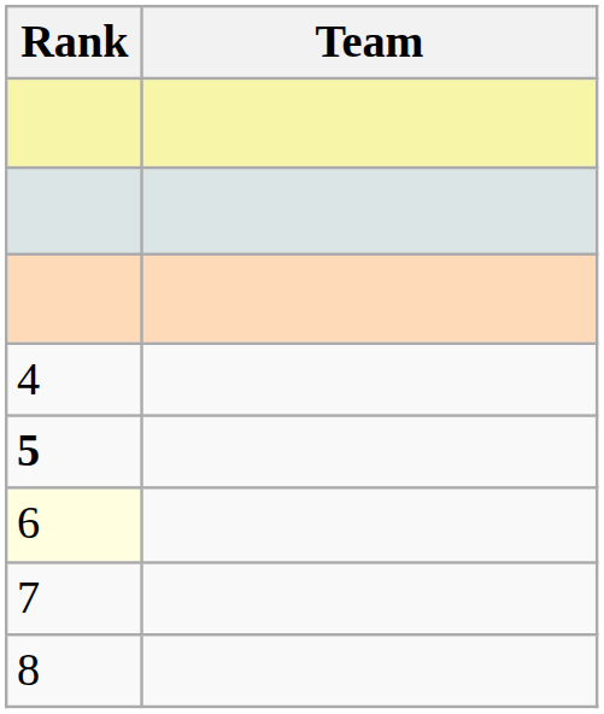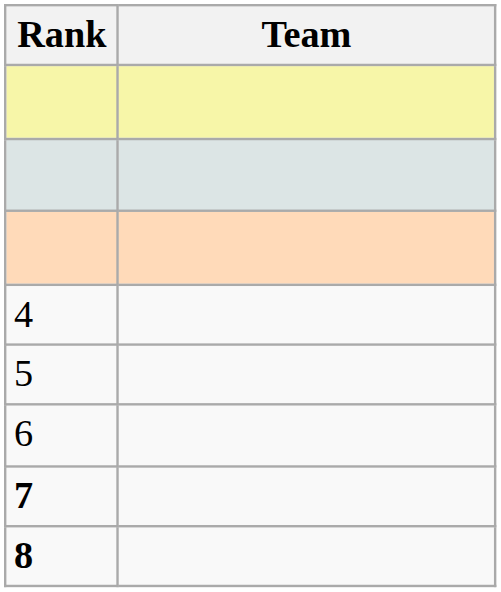row 6 | Rank: bold -> normal
row 7 | Rank: lightyellow background -> no background
row 8 | Rank: normal -> bold
row 9 | Rank: normal -> bold
